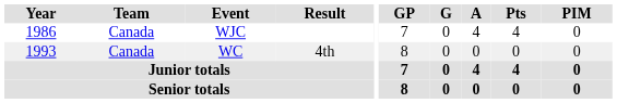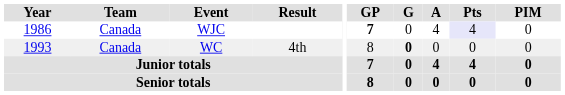WJC | GP: normal -> bold
WJC | Pts: no background -> lavender background
WC | G: normal -> bold
